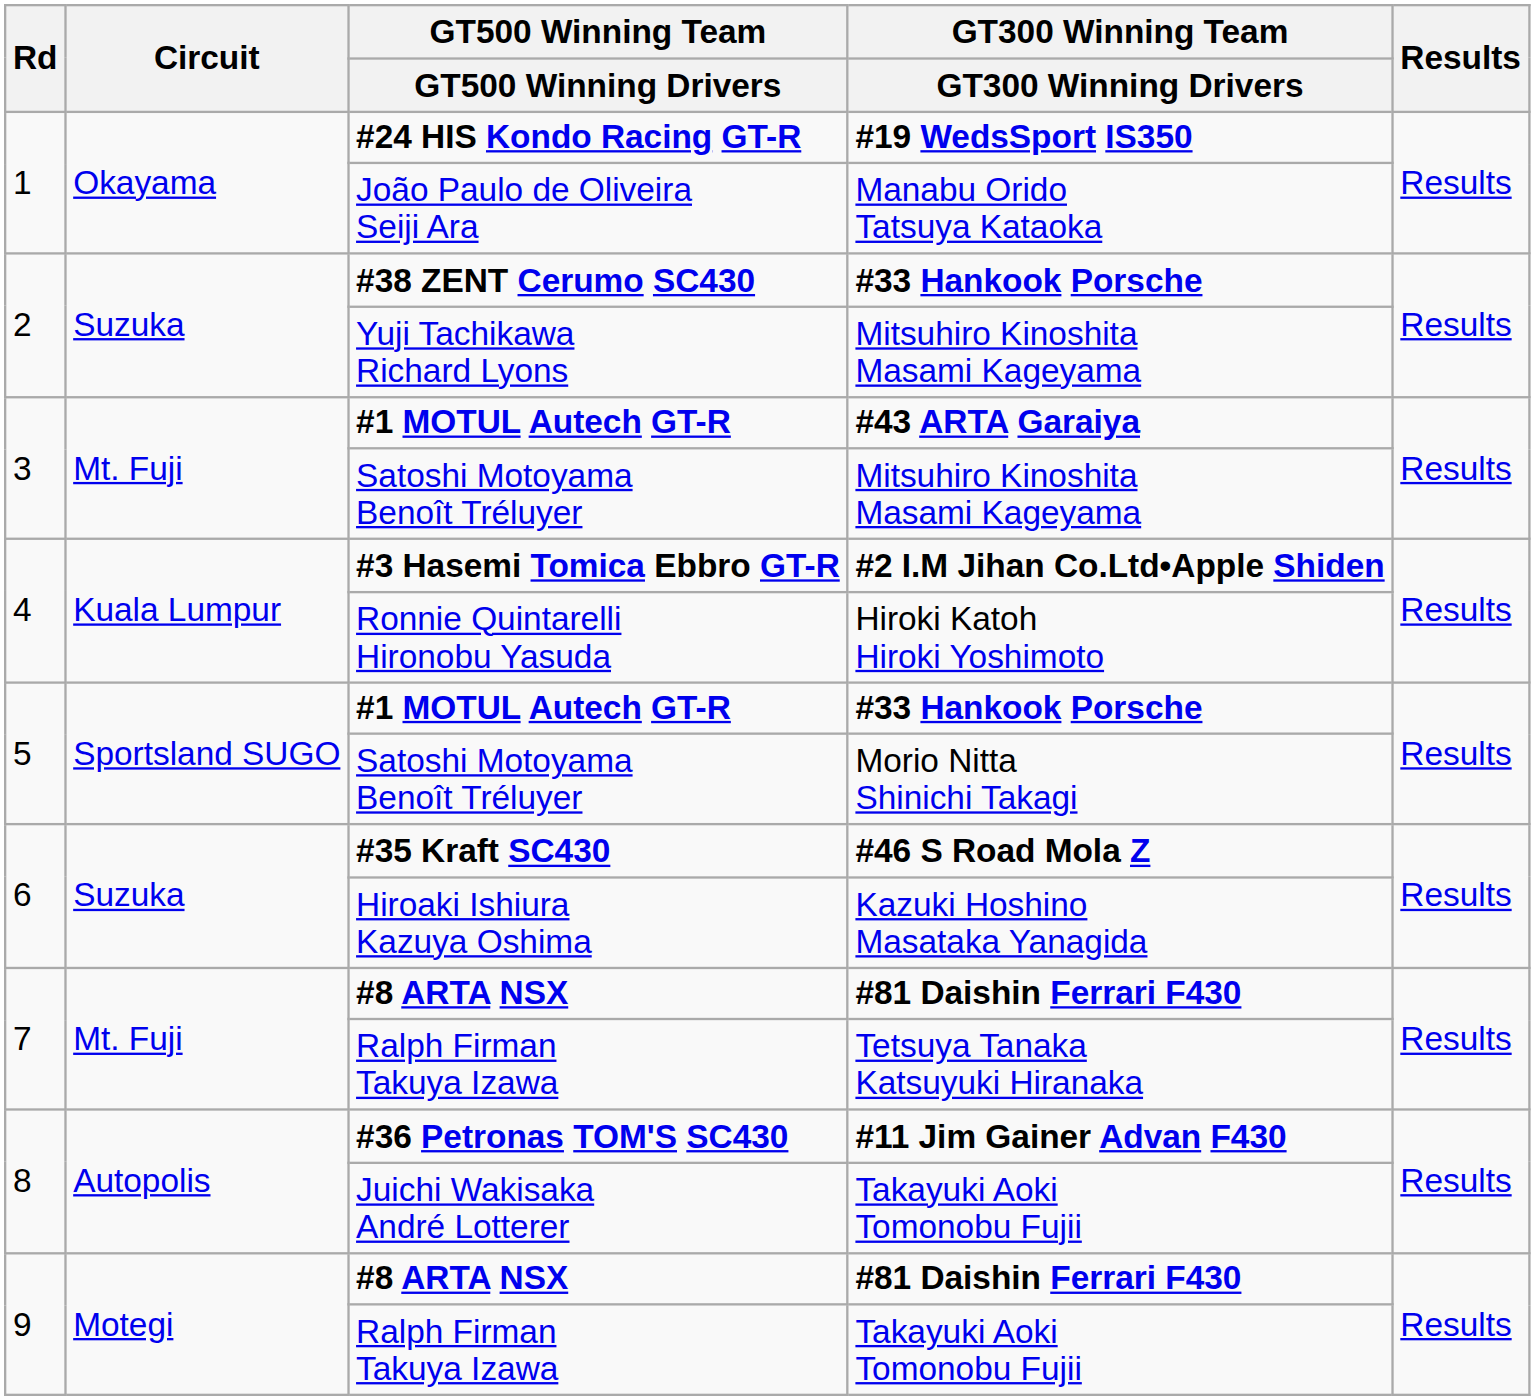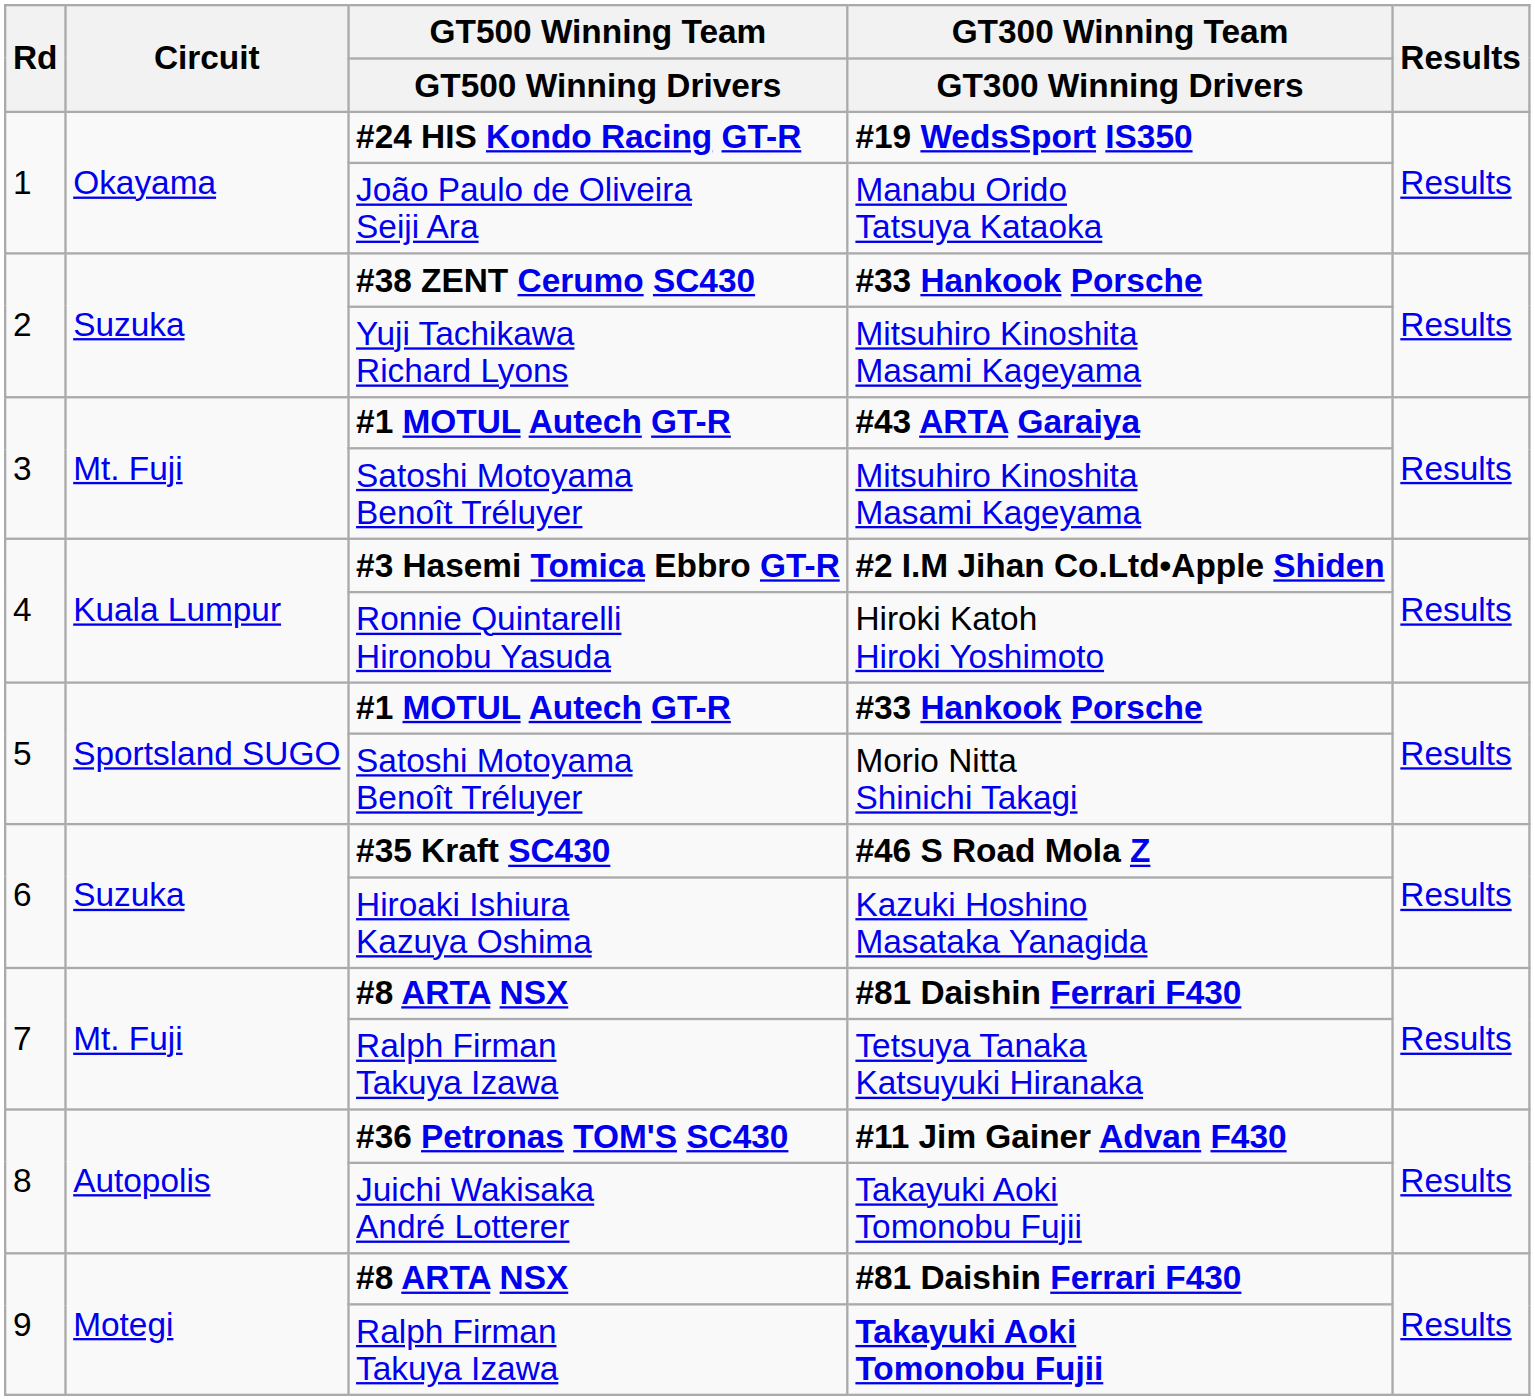9 / Ralph Firman Takuya Izawa | GT300 Winning Team / GT300 Winning Drivers: normal -> bold
